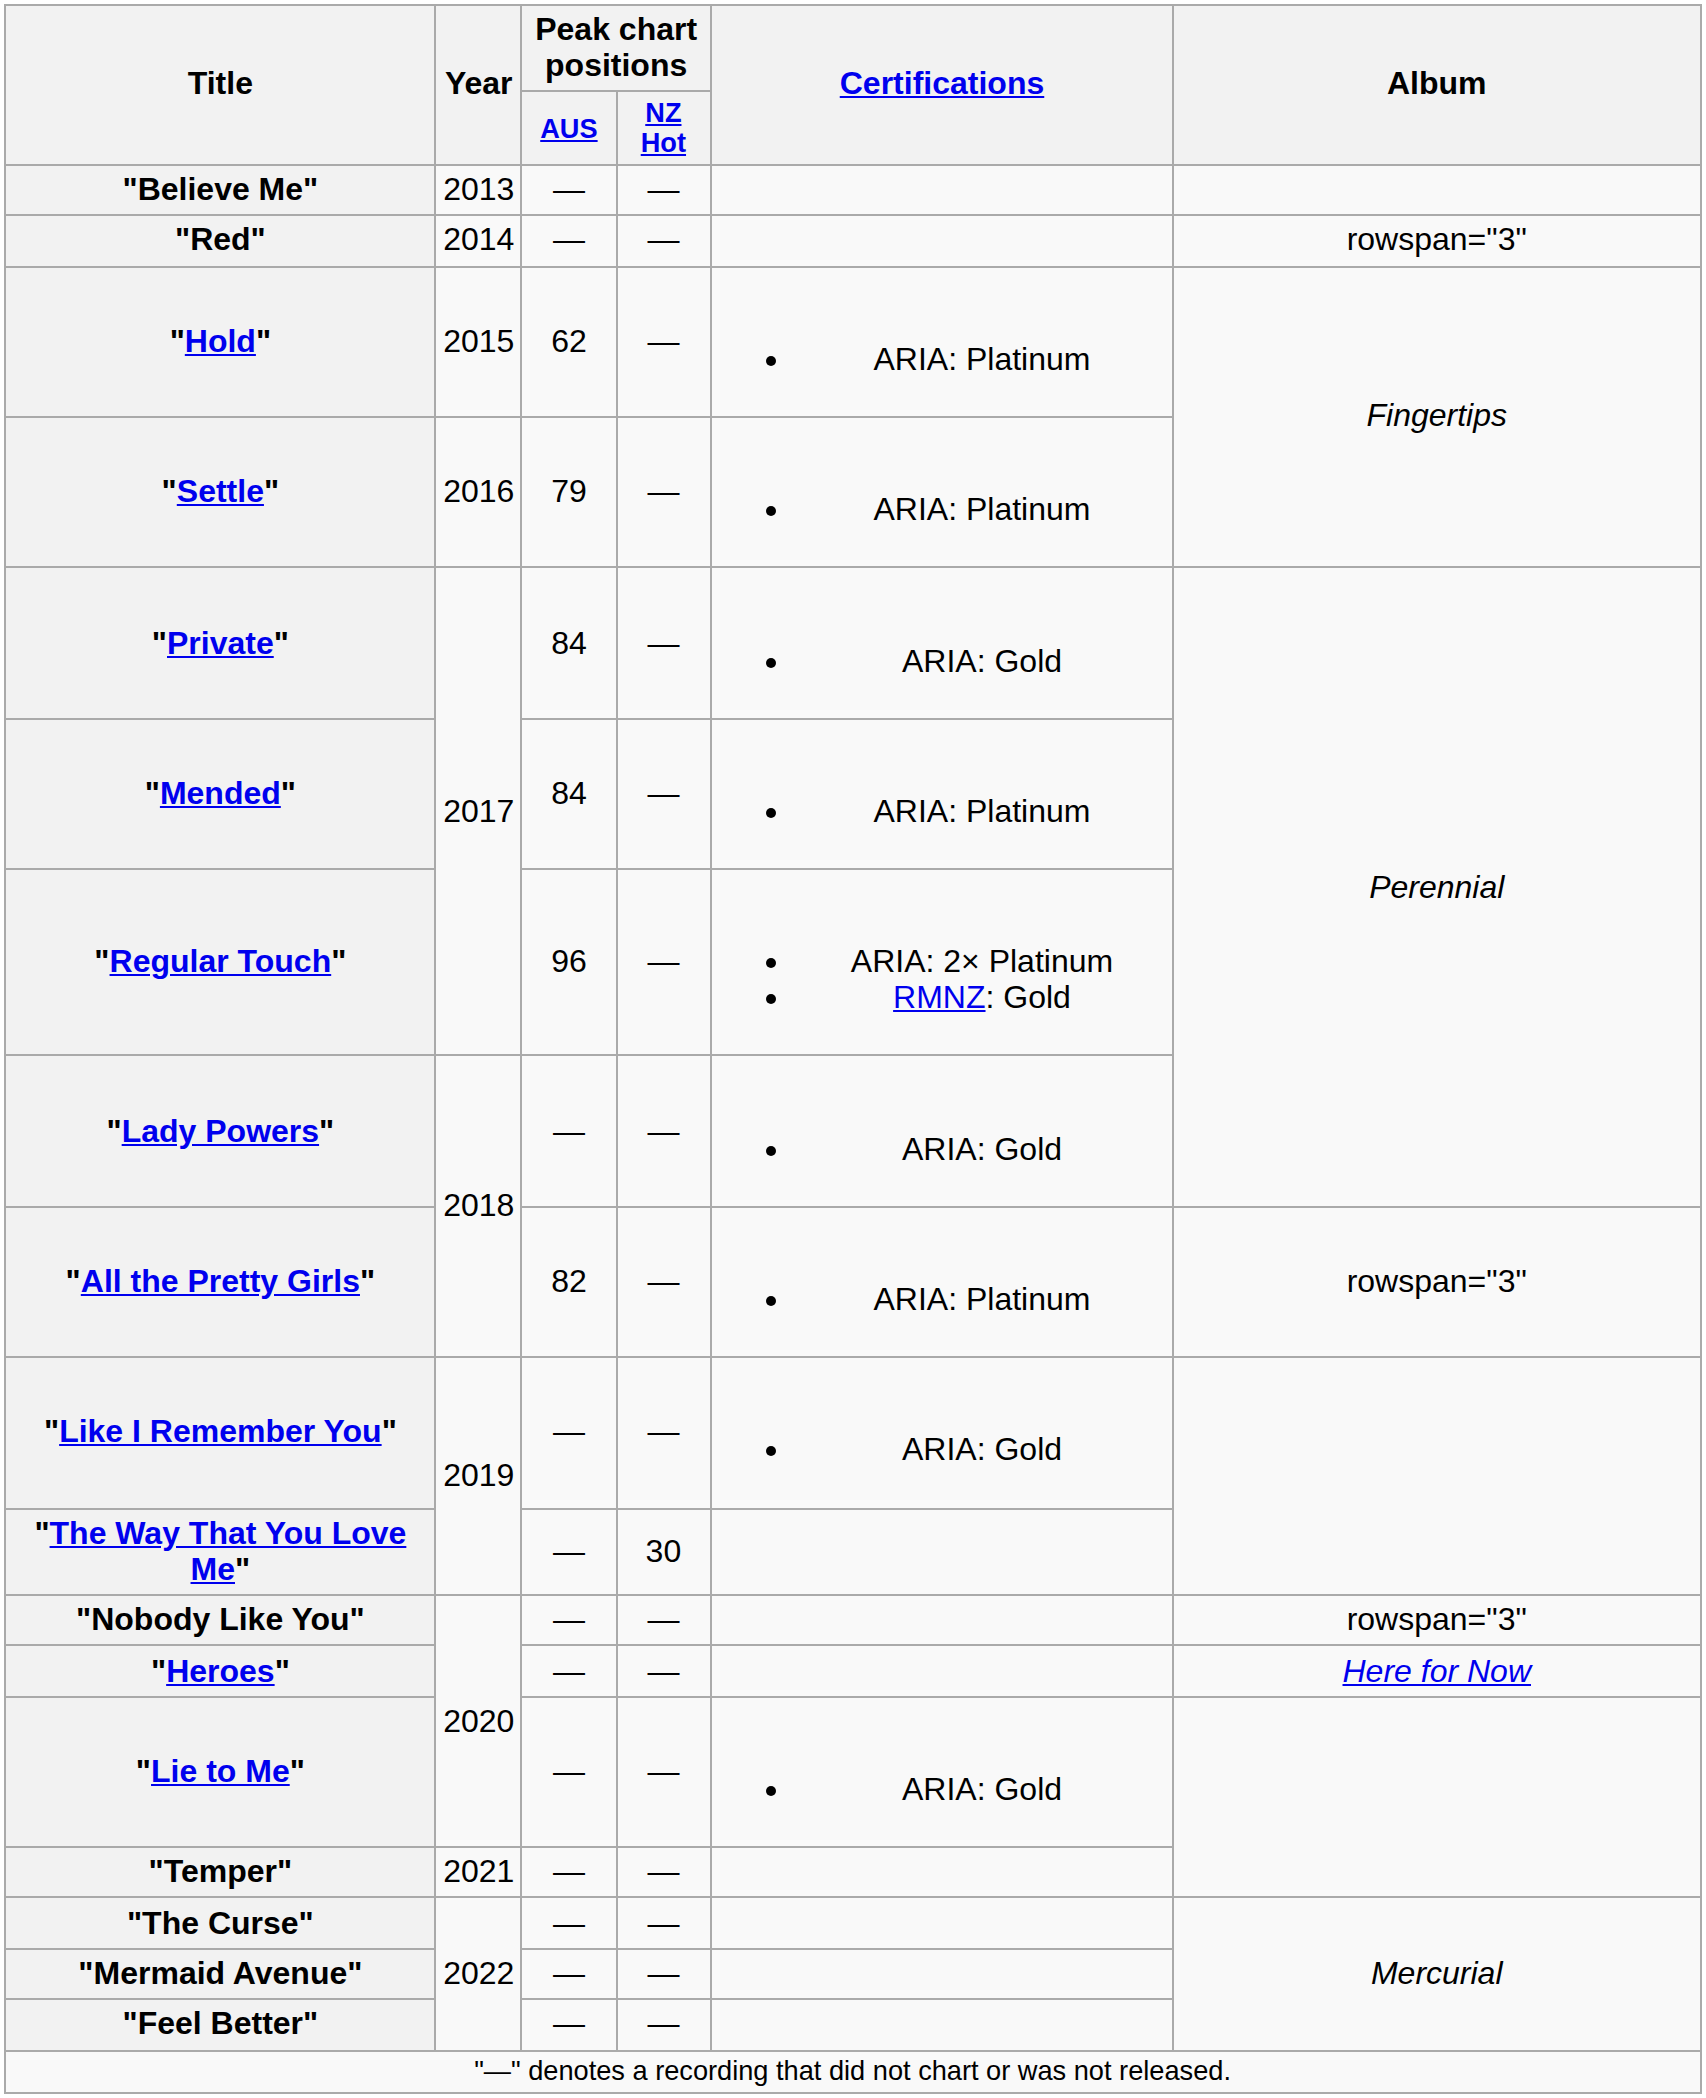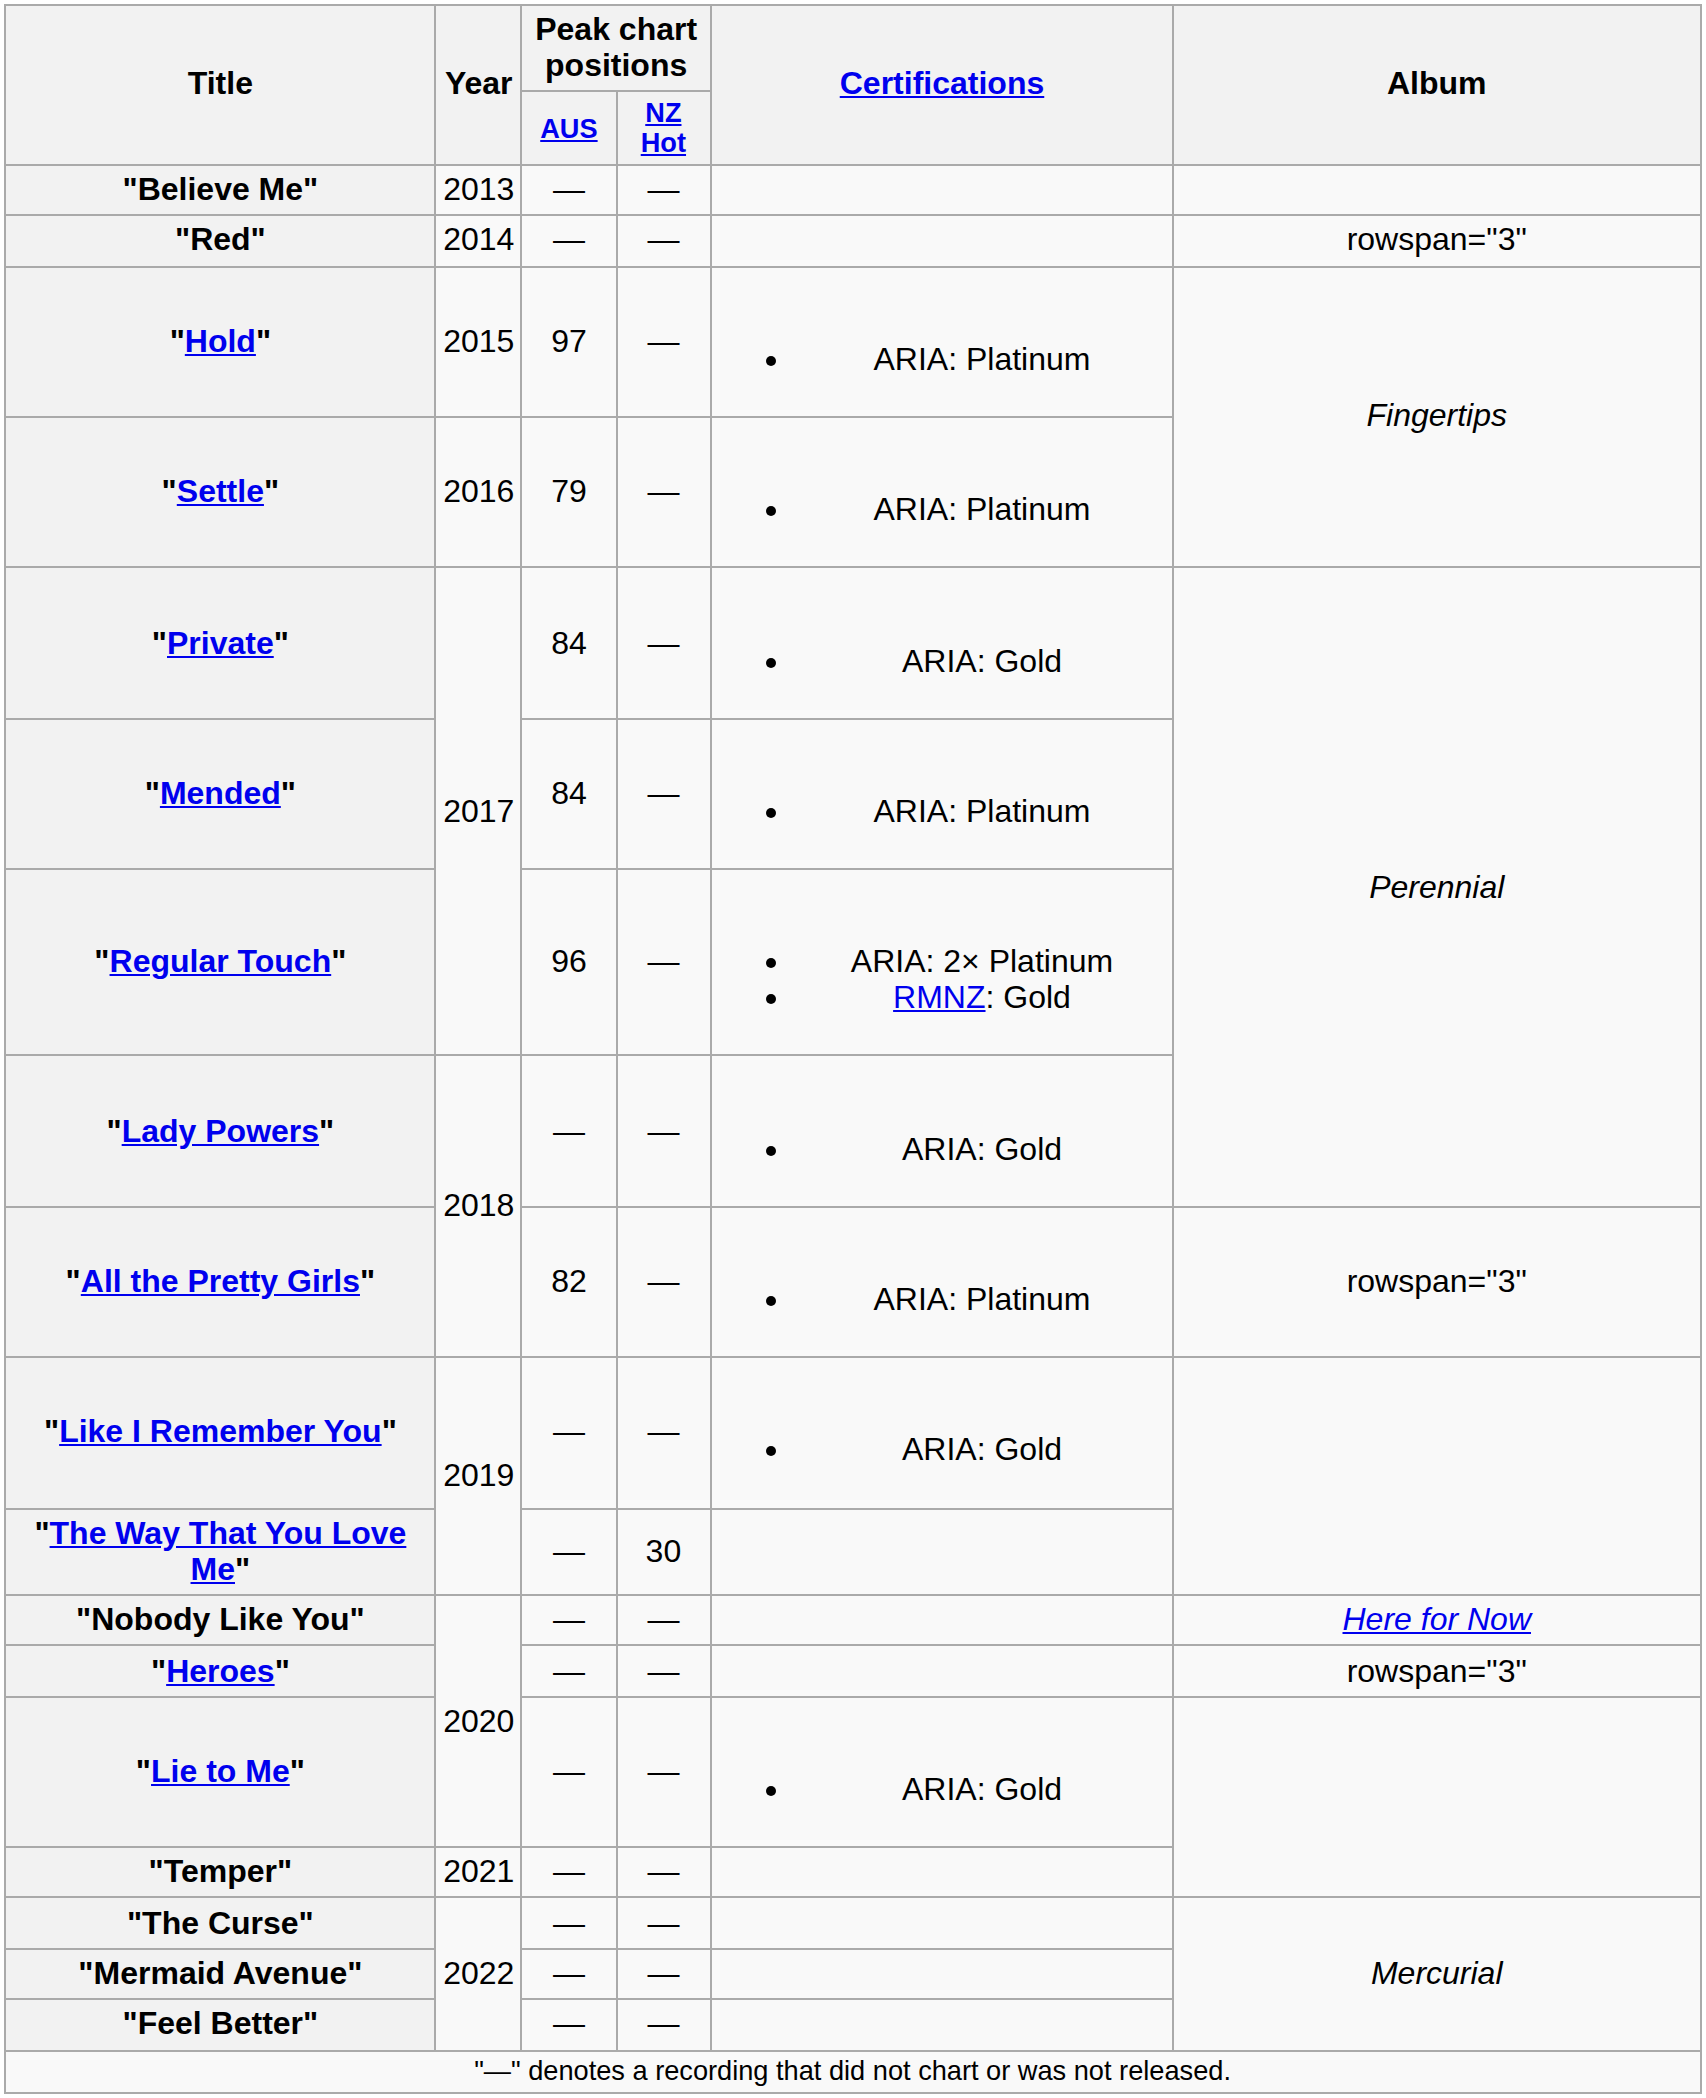"Hold" | Peak chart positions / AUS: 62 -> 97
"Nobody Like You" | Album: rowspan="3" -> Here for Now
"Heroes" | Album: Here for Now -> rowspan="3"
